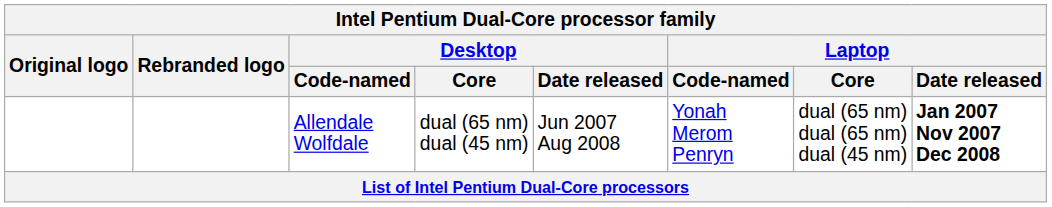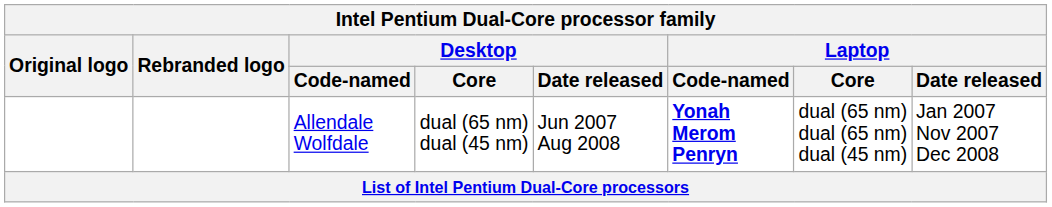Allendale Wolfdale | Laptop / Code-named: normal -> bold
Allendale Wolfdale | Laptop / Date released: bold -> normal
